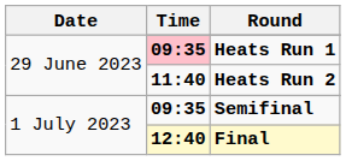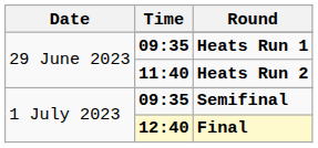Heats Run 1 | Time: pink background -> no background
